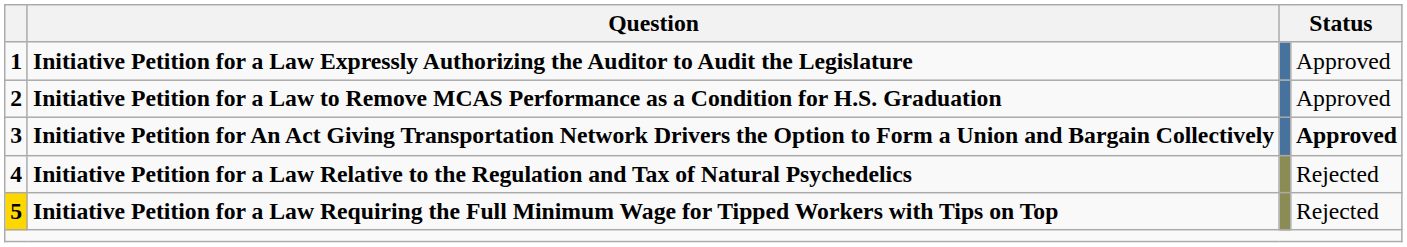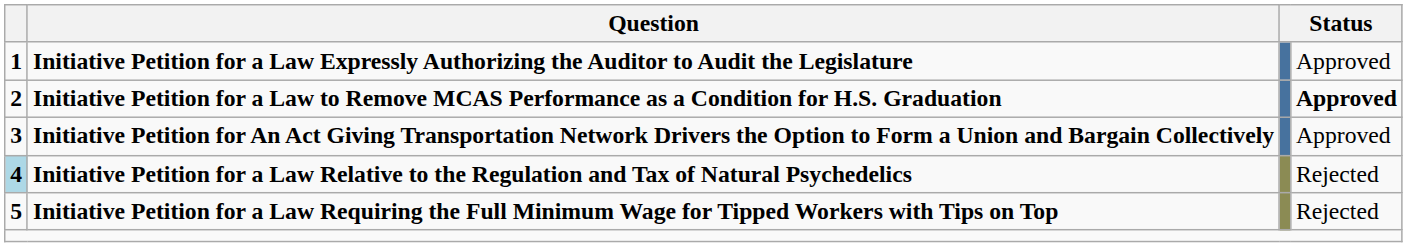row 3 | column 4: normal -> bold
row 4 | column 4: bold -> normal
row 5 | column 1: no background -> lightblue background
row 6 | column 1: gold background -> no background
